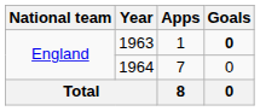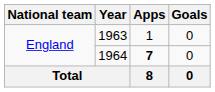1963 | Goals: bold -> normal
1964 | Apps: normal -> bold
